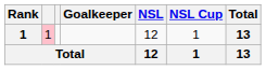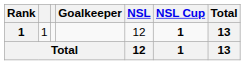row 2 | column 2: pink background -> no background
row 2 | NSL Cup: normal -> bold
